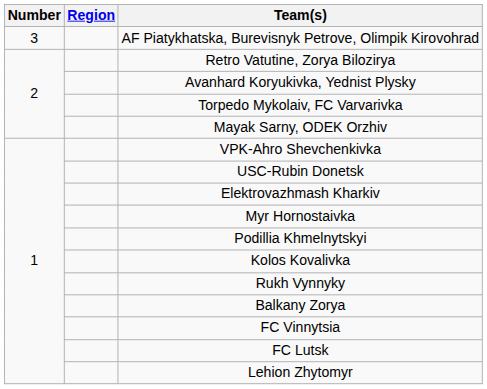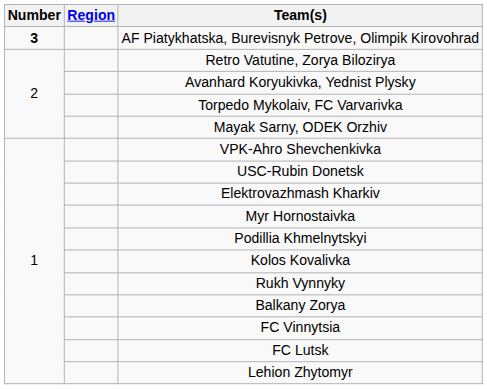AF Piatykhatska, Burevisnyk Petrove, Olimpik Kirovohrad | Number: normal -> bold
